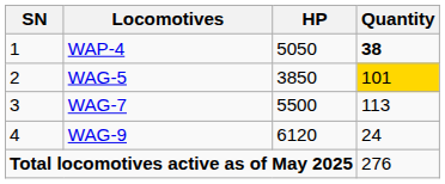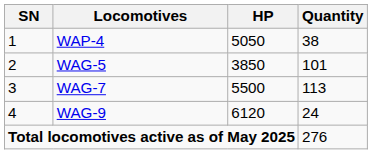WAP-4 | Quantity: bold -> normal
WAG-5 | Quantity: gold background -> no background
